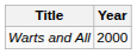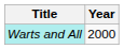row 2 | Title: no background -> paleturquoise background
